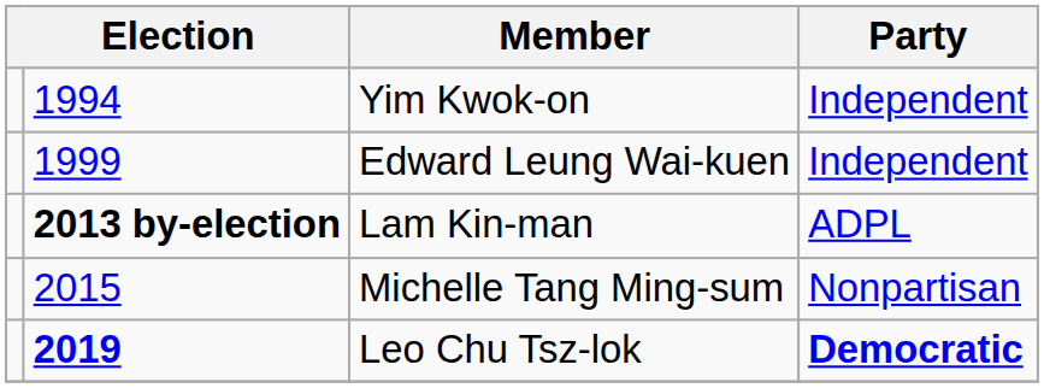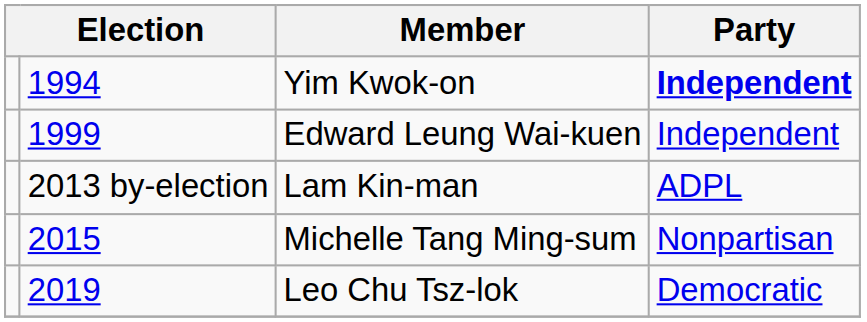Yim Kwok-on | Party: normal -> bold
Lam Kin-man | column 2: bold -> normal
Leo Chu Tsz-lok | column 2: bold -> normal
Leo Chu Tsz-lok | Party: bold -> normal
